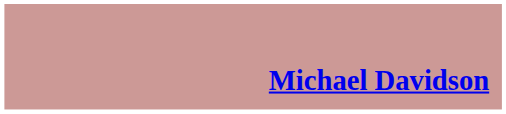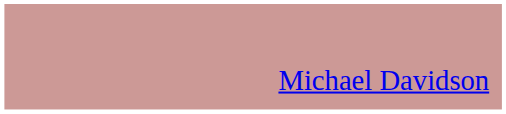row 1 | column 1: bold -> normal
